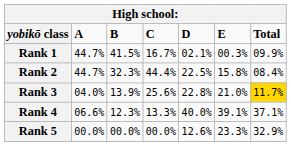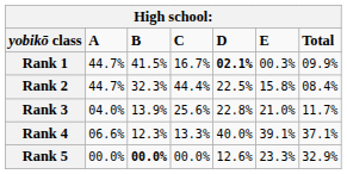Rank 1 | D: normal -> bold
Rank 3 | Total: gold background -> no background
Rank 5 | B: normal -> bold
